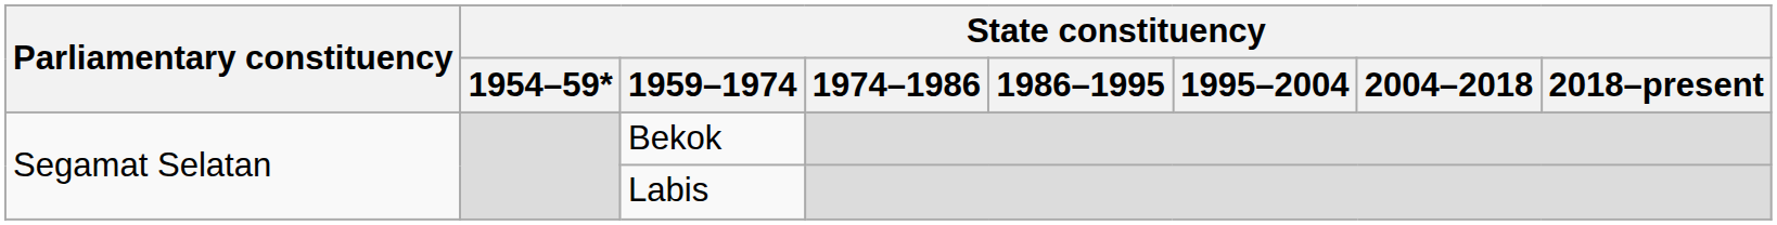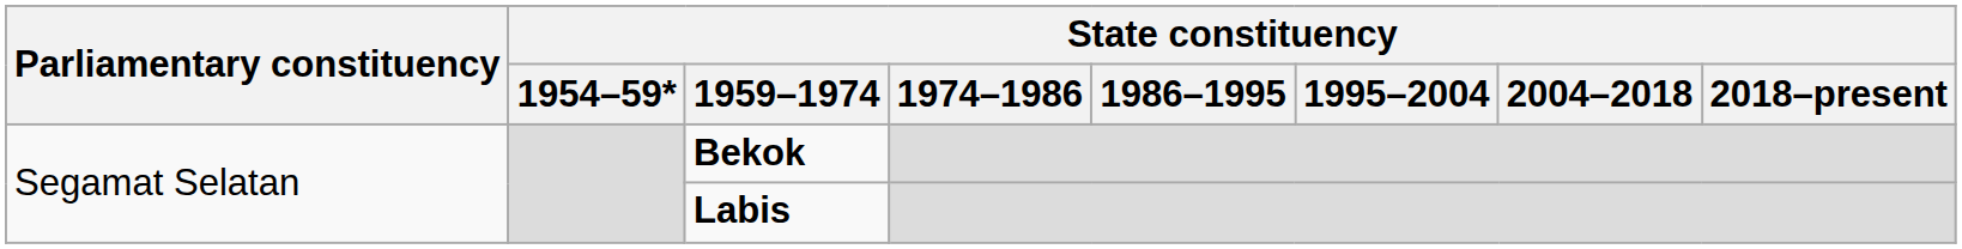Bekok | State constituency / 1959–1974: normal -> bold
Labis | State constituency / 1959–1974: normal -> bold
